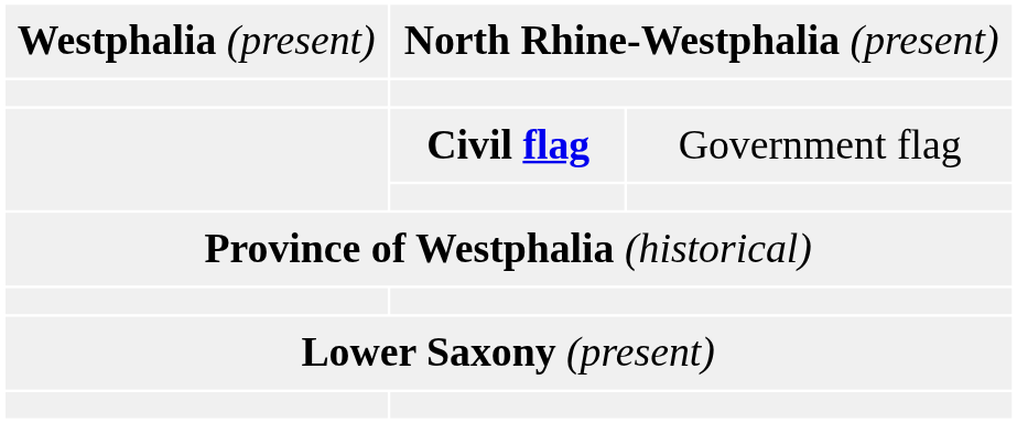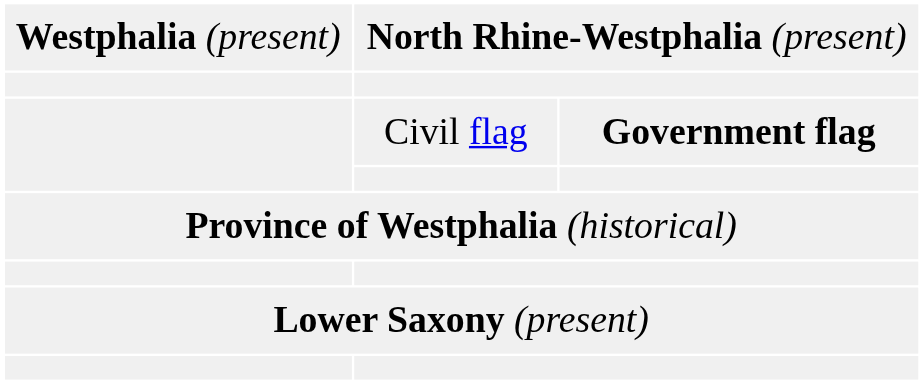Civil flag | column 2: bold -> normal
Civil flag | column 3: normal -> bold
